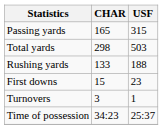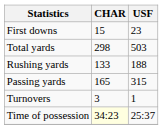rows swapped: First downs <-> Passing yards
Time of possession | CHAR: no background -> lightyellow background
